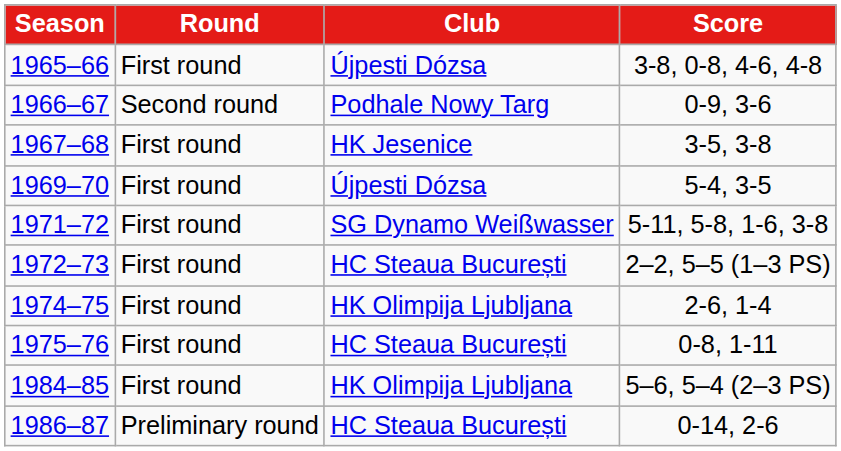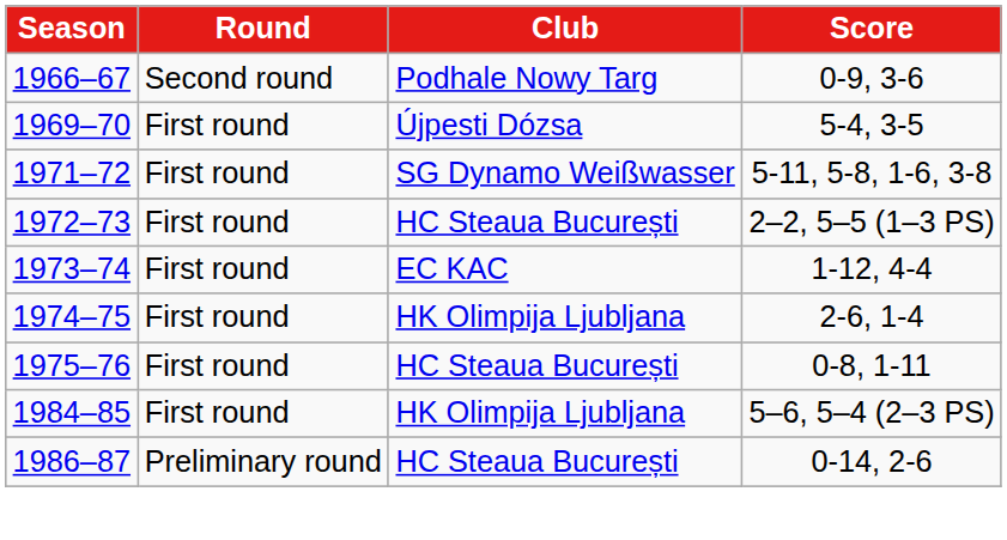- row: 1965–66 | First round | Újpesti Dózsa | 3-8, 0-8, 4-6, 4-8
- row: 1967–68 | First round | HK Jesenice | 3-5, 3-8
+ row: 1973–74 | First round | EC KAC | 1-12, 4-4
